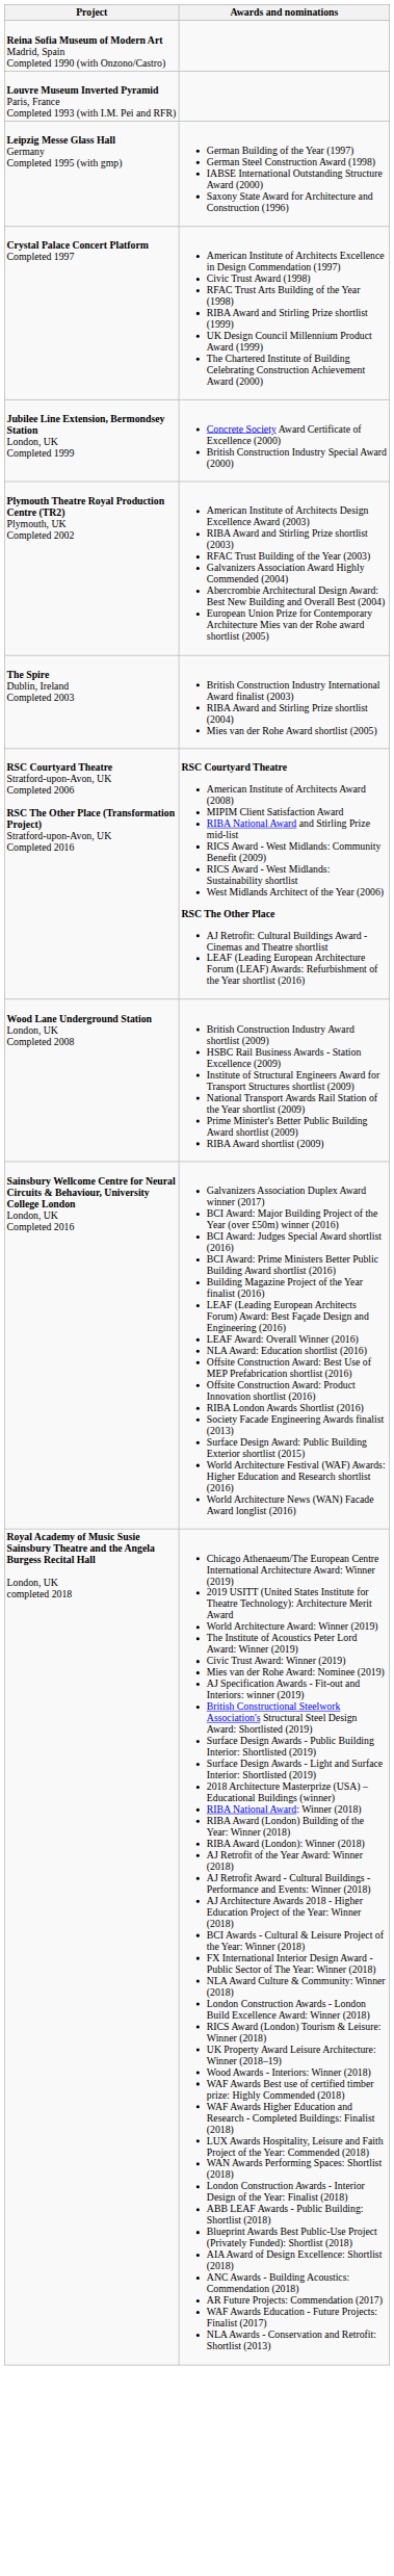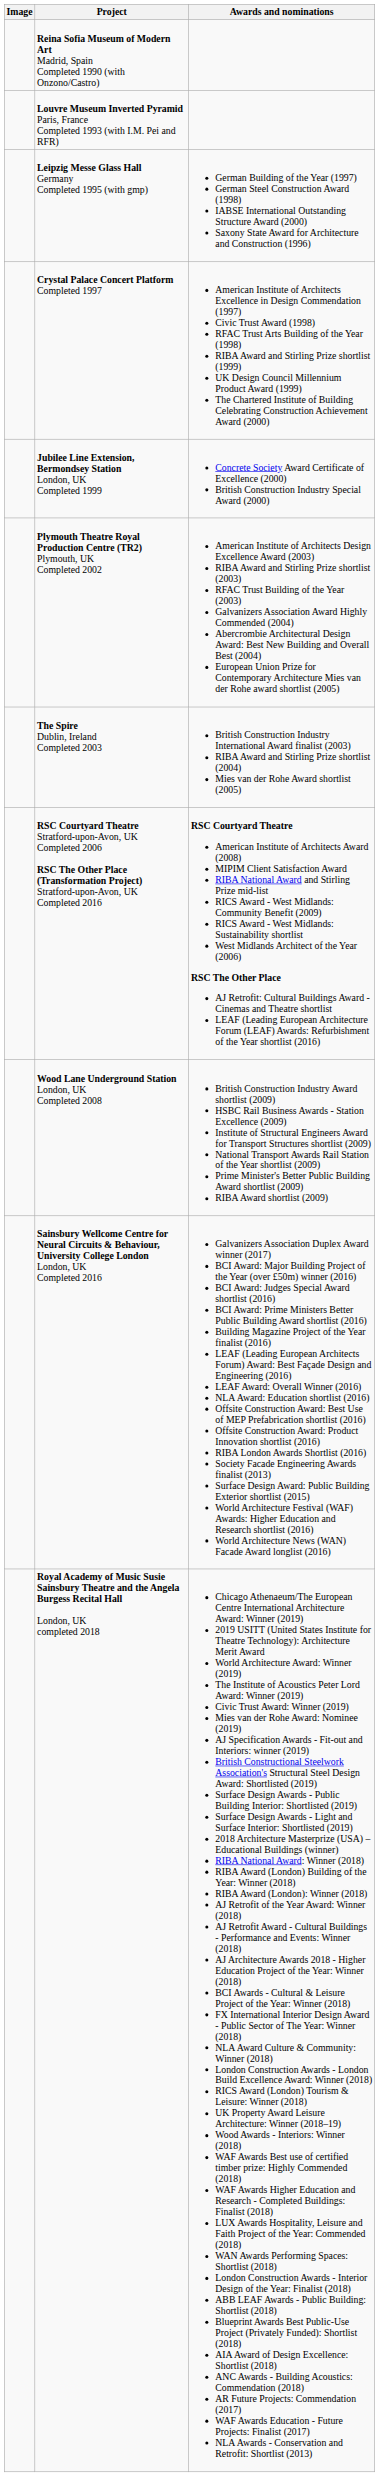+ column: Image
